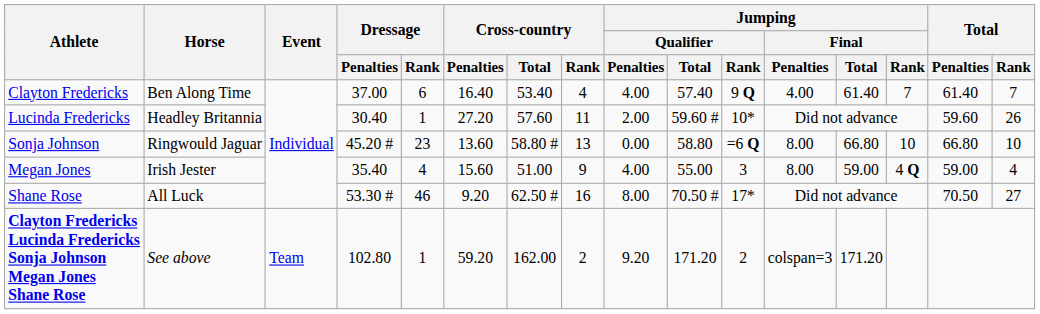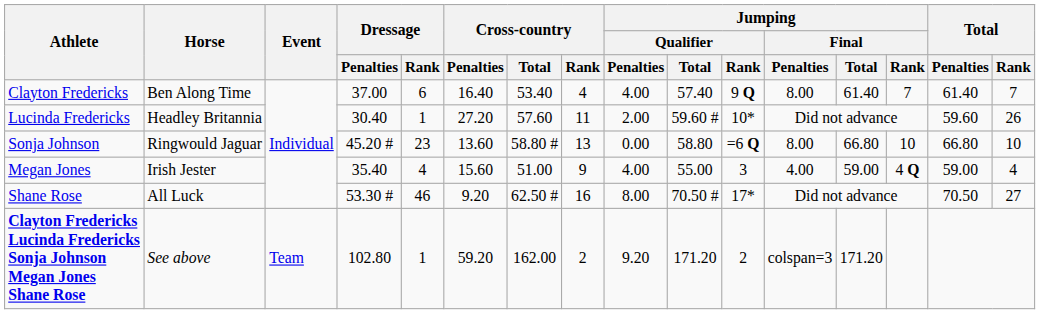Clayton Fredericks | Jumping / Final / Penalties: 4.00 -> 8.00
Megan Jones | Jumping / Final / Penalties: 8.00 -> 4.00
